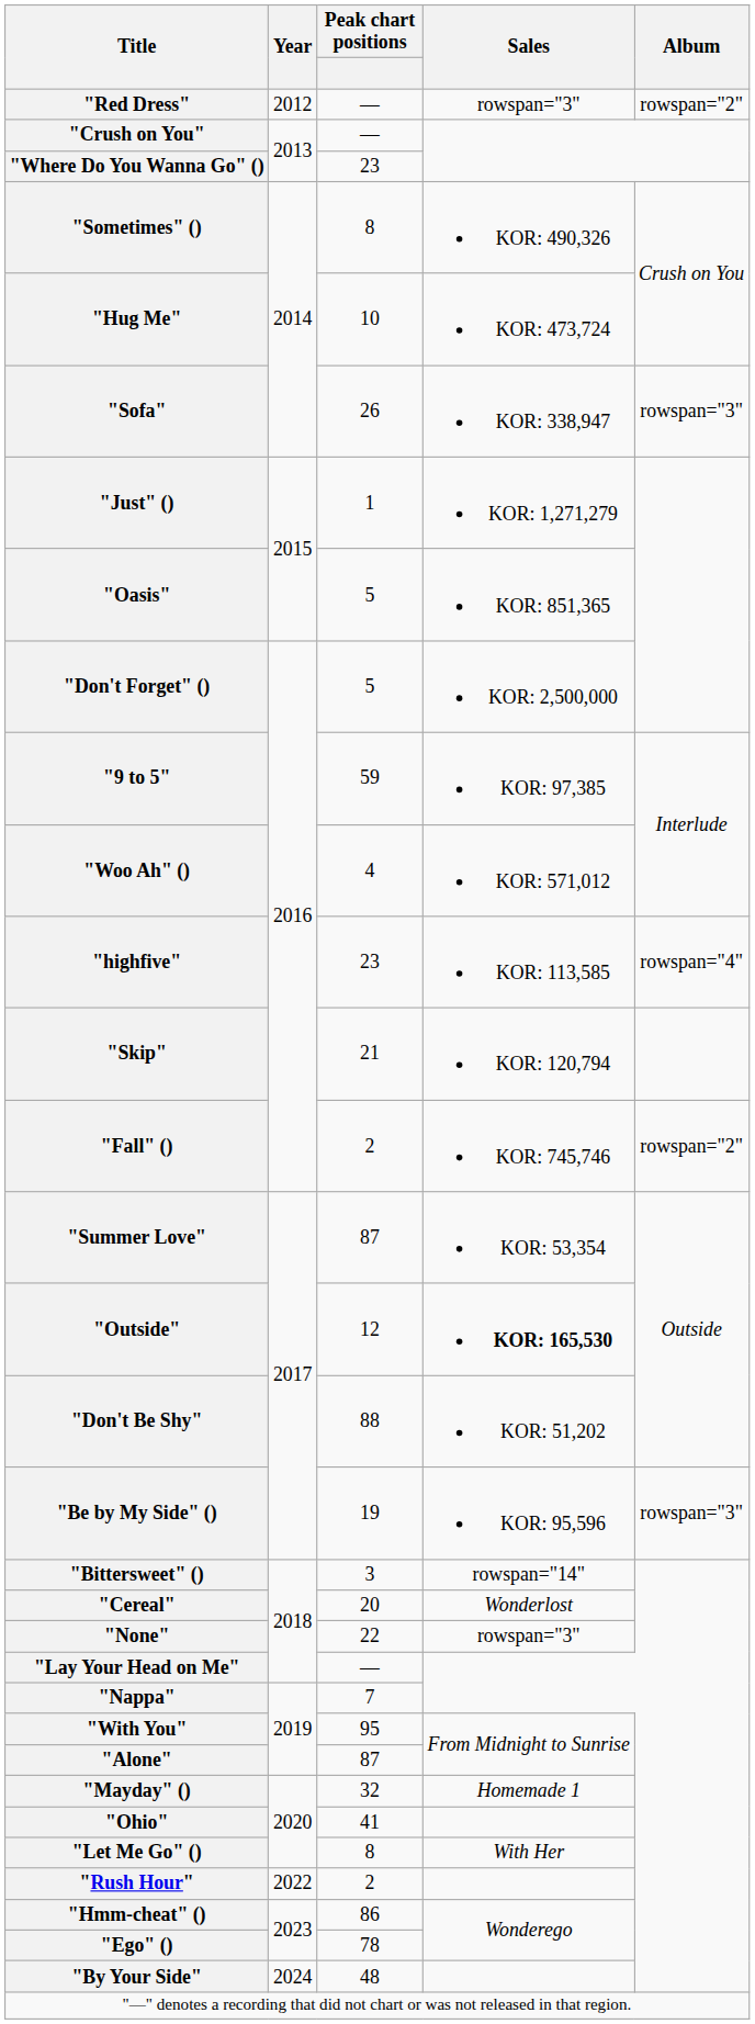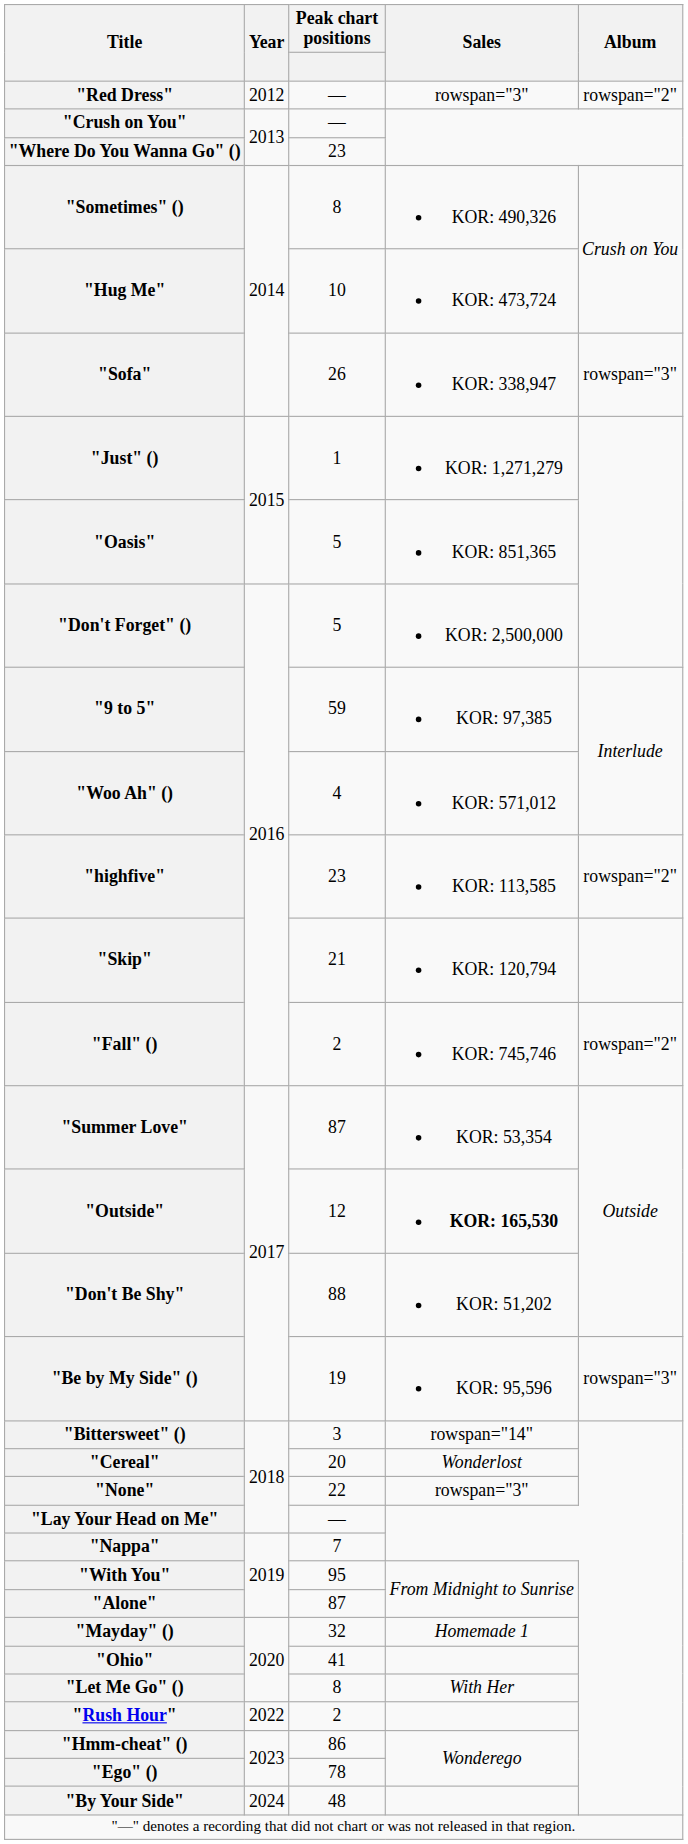"highfive" | Album: rowspan="4" -> rowspan="2"
